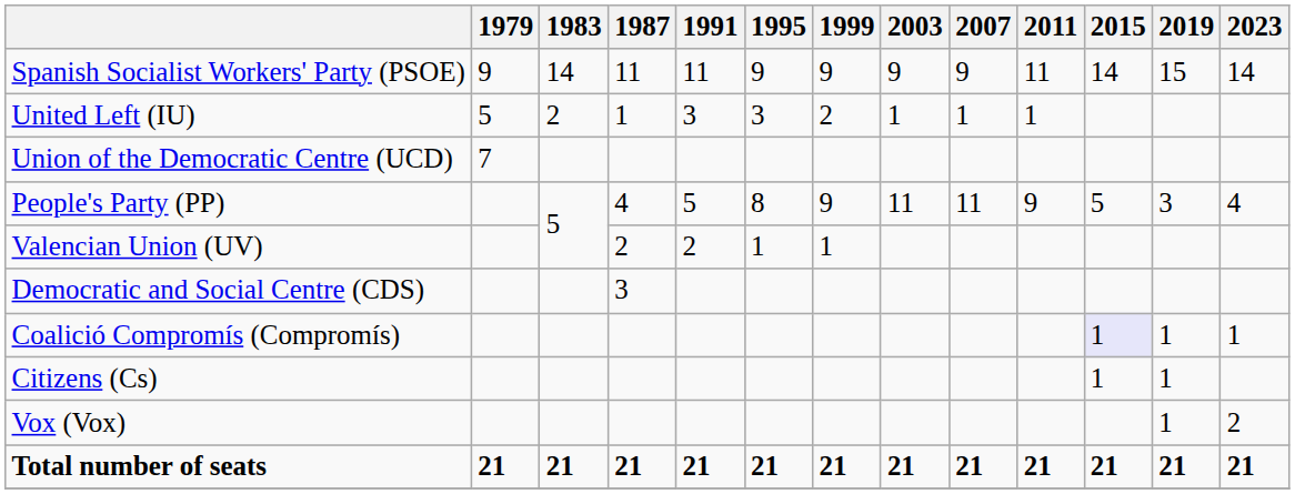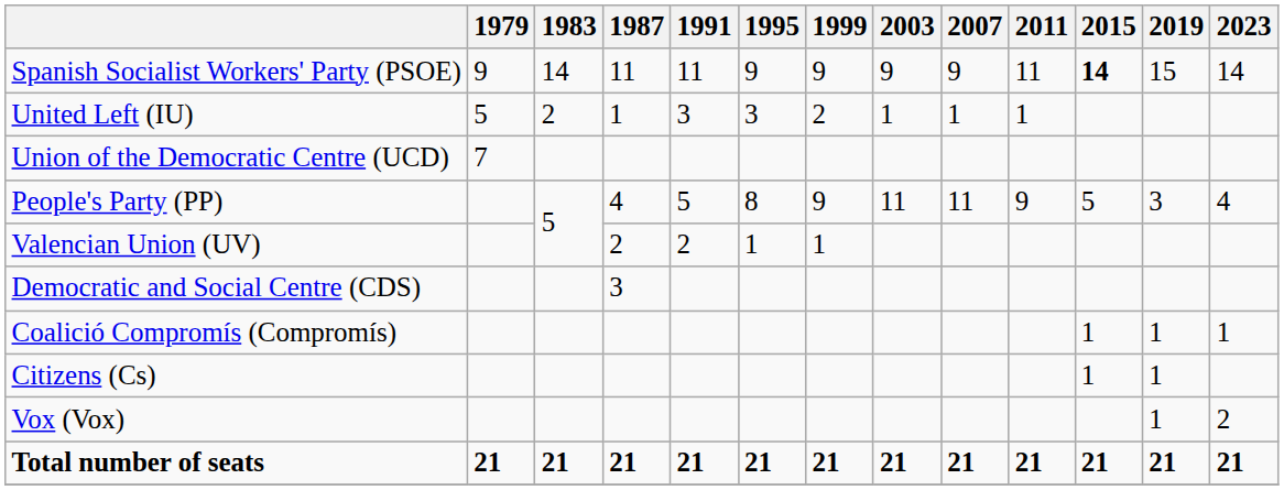Spanish Socialist Workers' Party (PSOE) | 2015: normal -> bold
Coalició Compromís (Compromís) | 2015: lavender background -> no background
